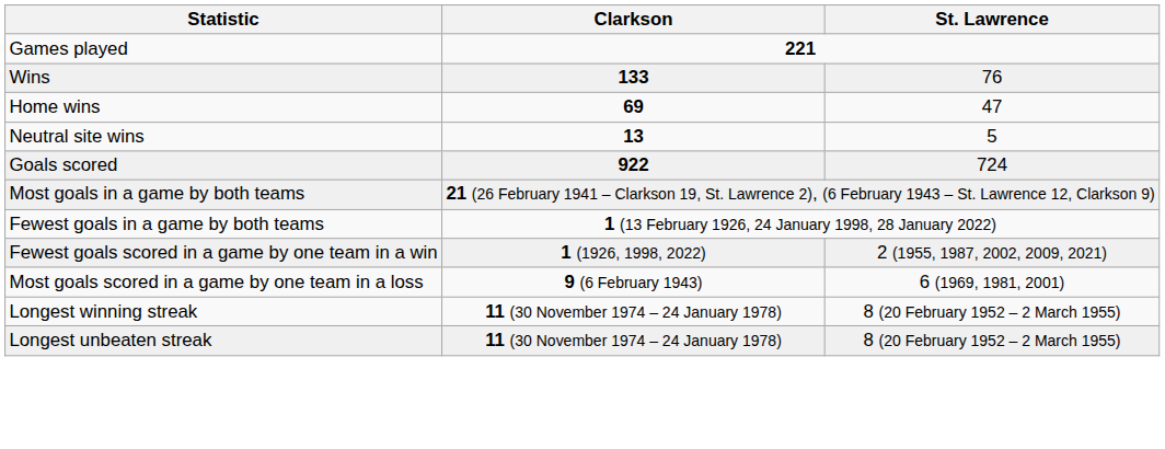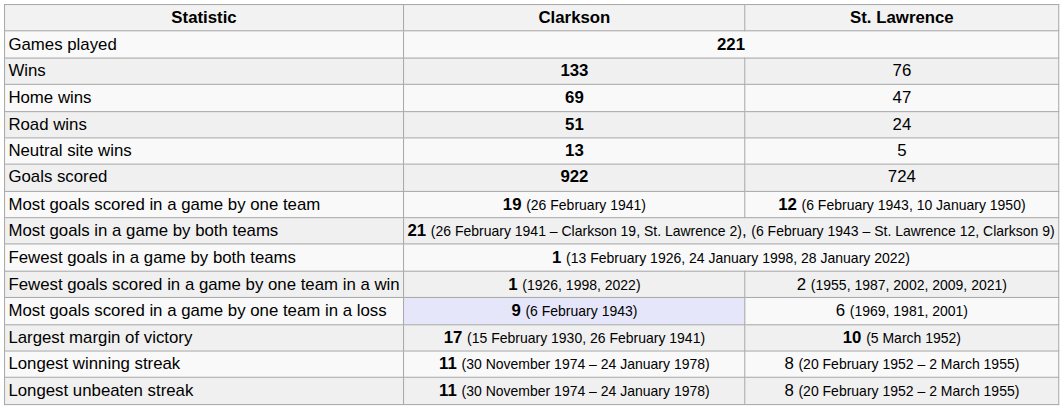+ row: Road wins | 51 | 24
+ row: Most goals scored in a game by one team | 19 (26 February 1941) | 12 (6 February 1943, 10 January 1950)
Most goals scored in a game by one team in a loss | Clarkson: no background -> lavender background
+ row: Largest margin of victory | 17 (15 February 1930, 26 February 1941) | 10 (5 March 1952)
